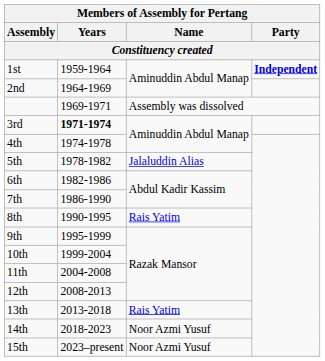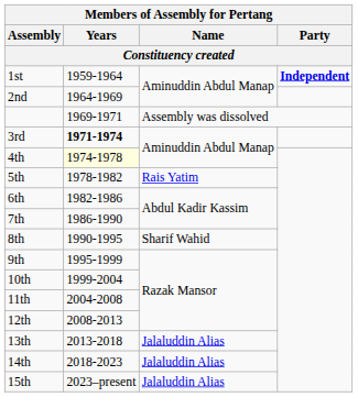4th | Years: no background -> lightyellow background
5th | Name: Jalaluddin Alias -> Rais Yatim
8th | Name: Rais Yatim -> Sharif Wahid
13th | Name: Rais Yatim -> Jalaluddin Alias
14th | Name: Noor Azmi Yusuf -> Jalaluddin Alias
15th | Name: Noor Azmi Yusuf -> Jalaluddin Alias
